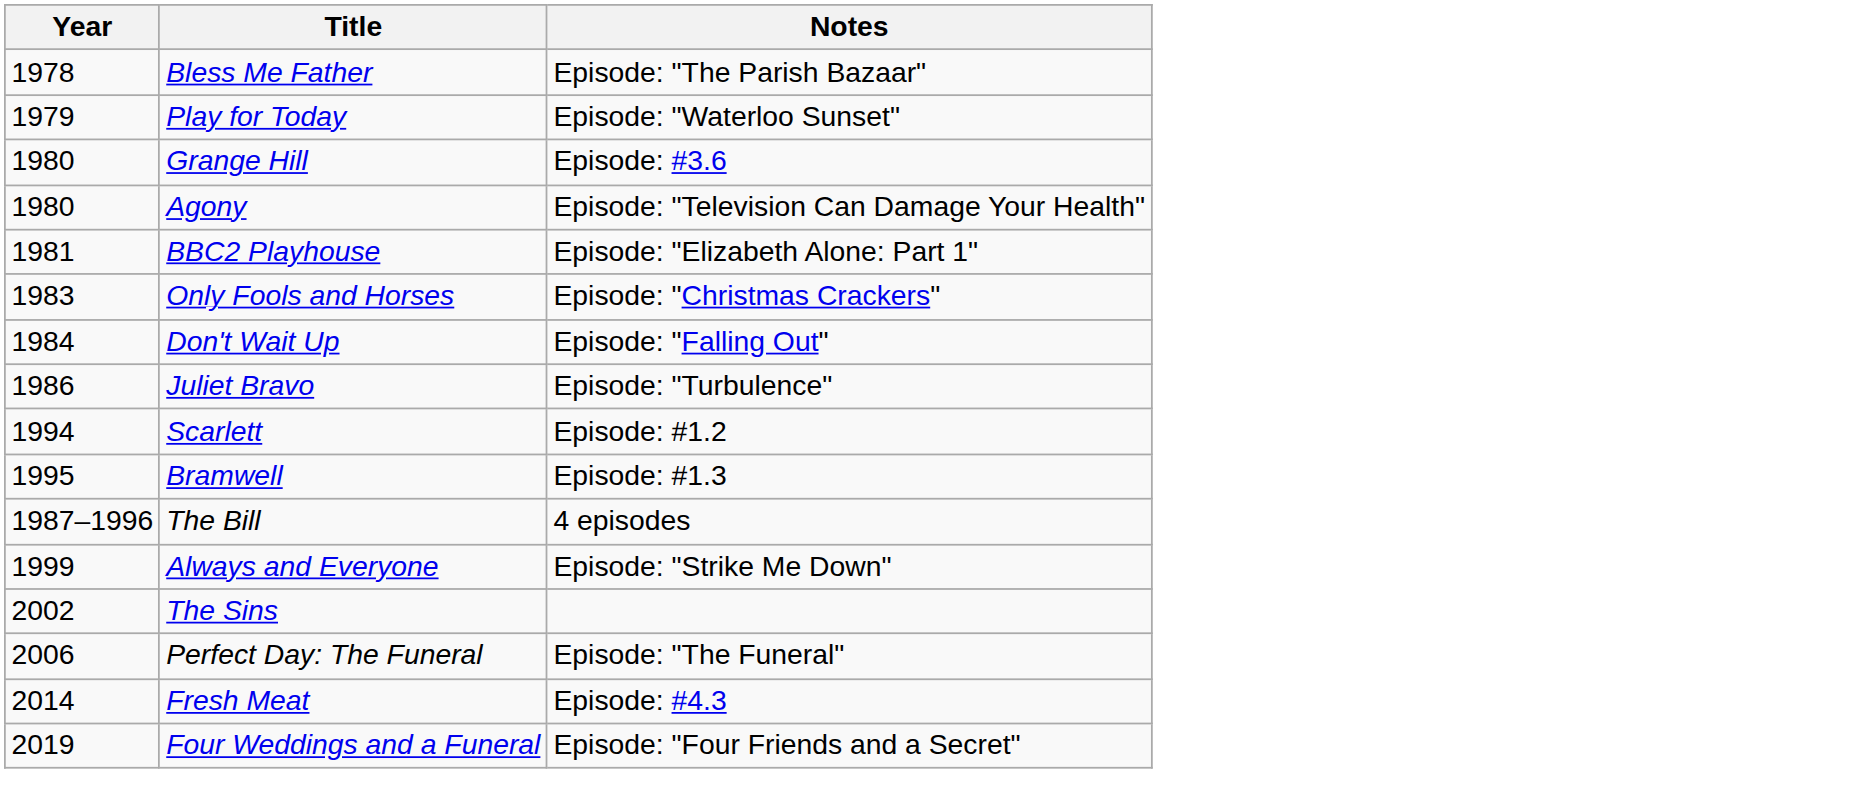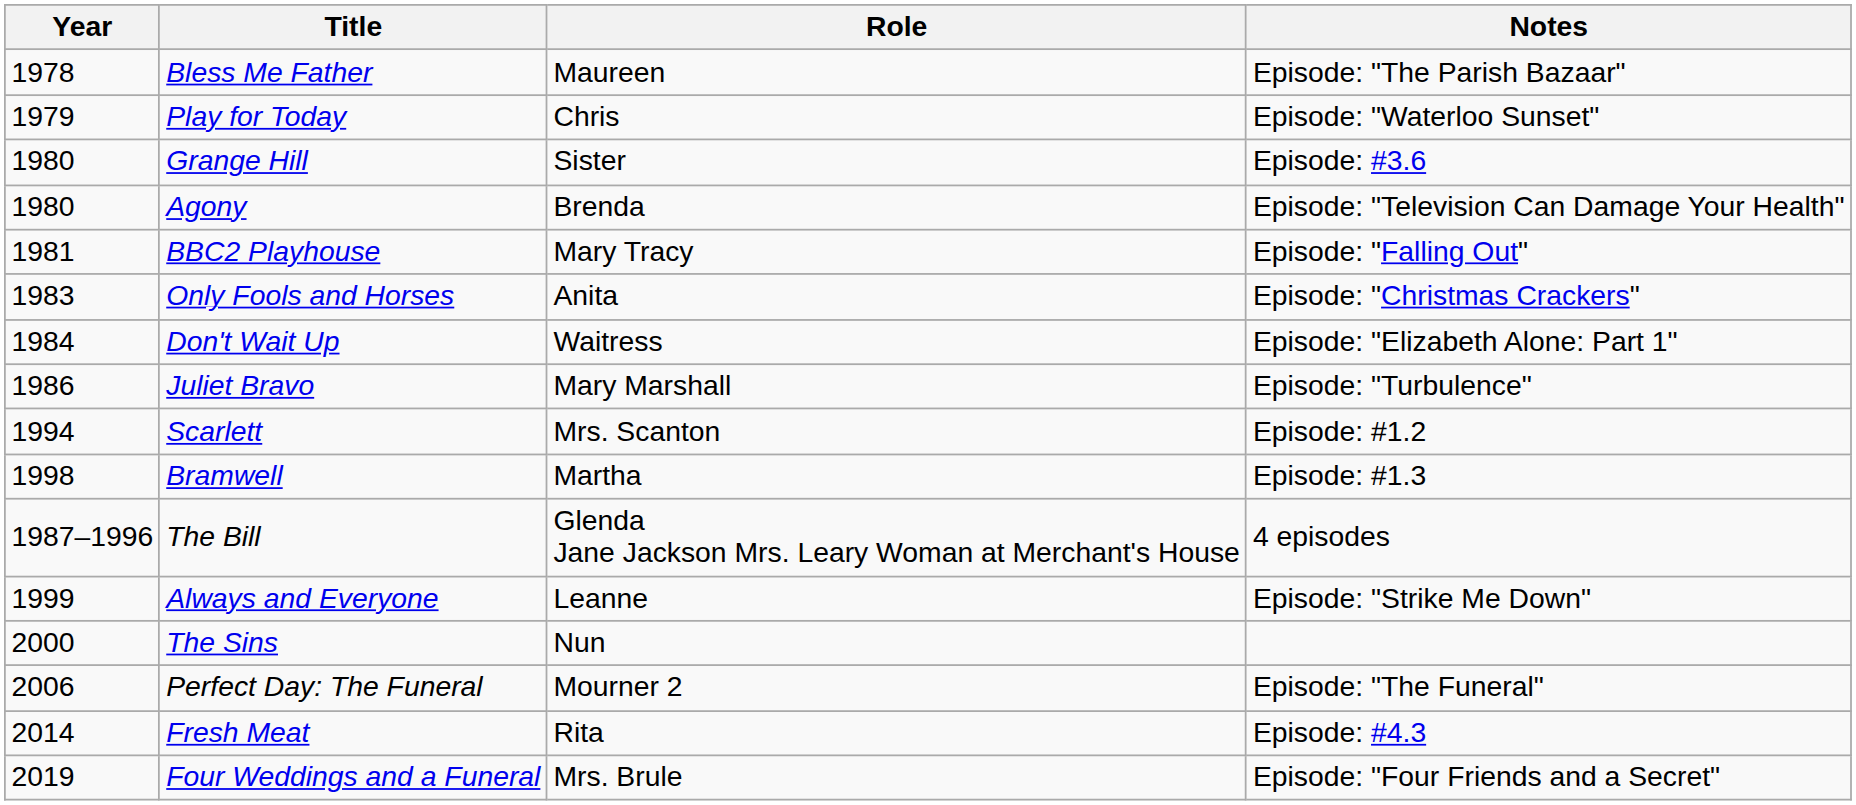+ column: Role | Maureen | Chris | Sister | Brenda | Mary Tracy | Anita | Waitress | Mary Marshall | Mrs. Scanton | Martha | Glenda Jane Jackson Mrs. Leary Woman at Merchant's House | Leanne | Nun | Mourner 2 | Rita | Mrs. Brule
BBC2 Playhouse | Notes: Episode: "Elizabeth Alone: Part 1" -> Episode: "Falling Out"
Don't Wait Up | Notes: Episode: "Falling Out" -> Episode: "Elizabeth Alone: Part 1"
Bramwell | Year: 1995 -> 1998
The Sins | Year: 2002 -> 2000
